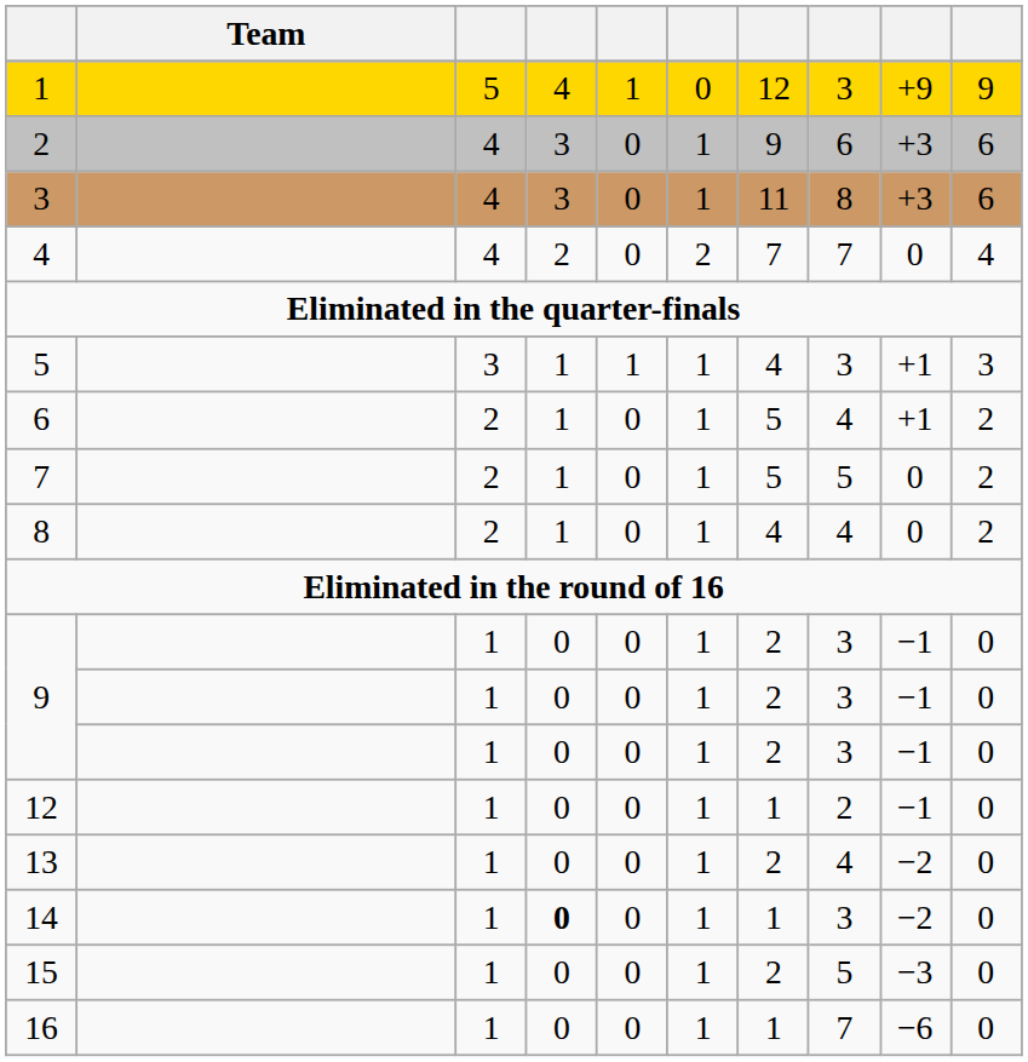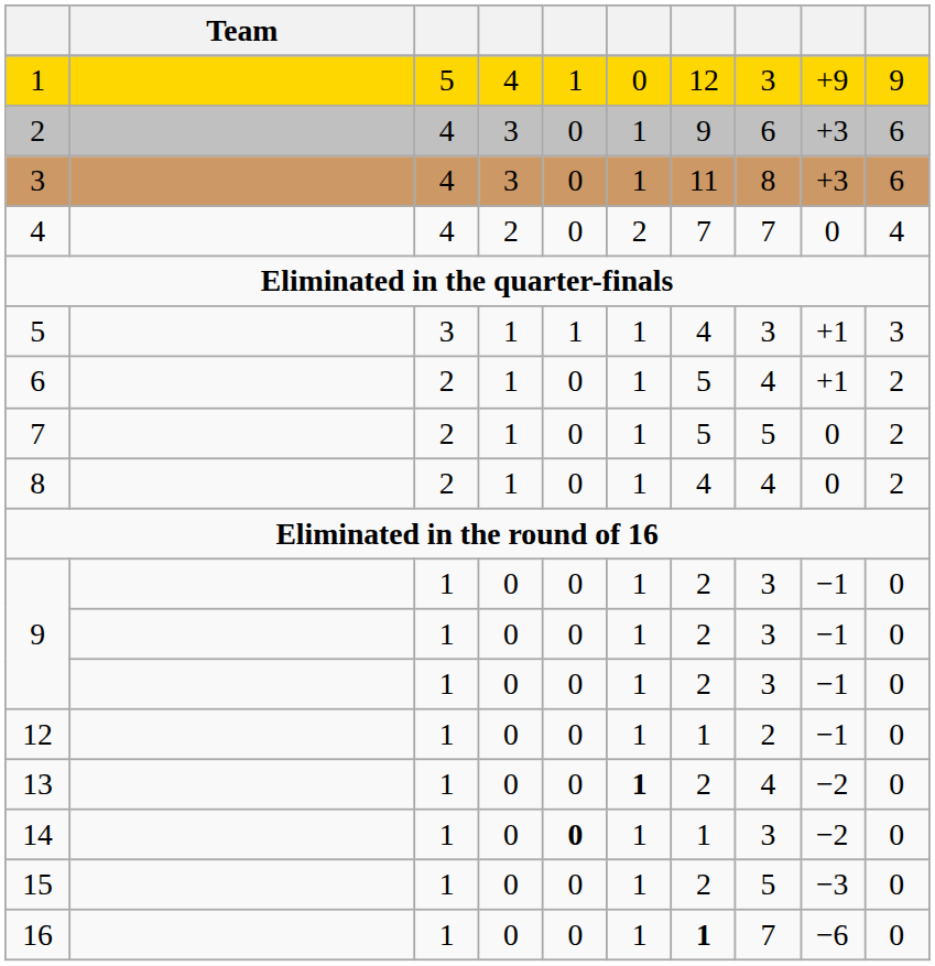13 | column 6: normal -> bold
14 | column 4: bold -> normal
14 | column 5: normal -> bold
16 | column 7: normal -> bold
